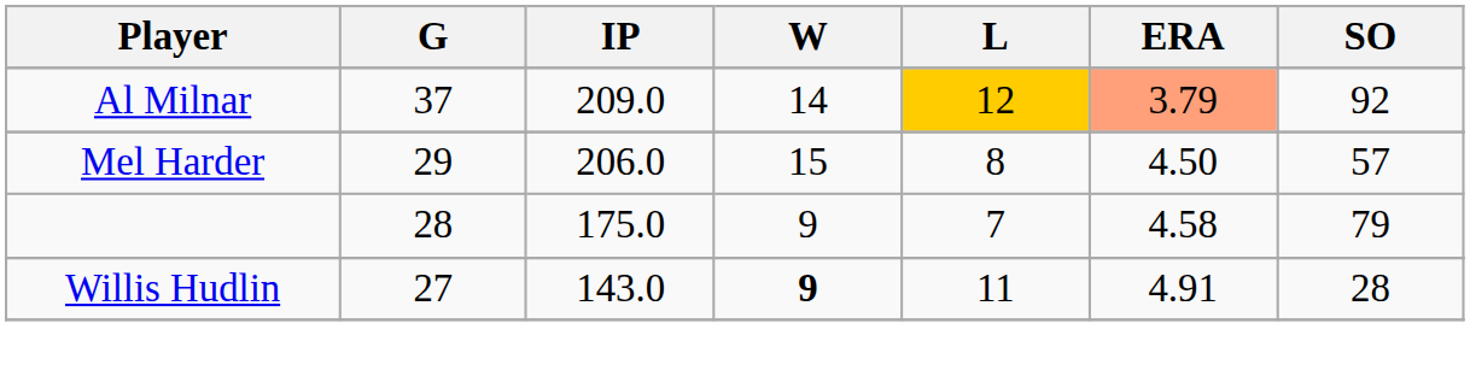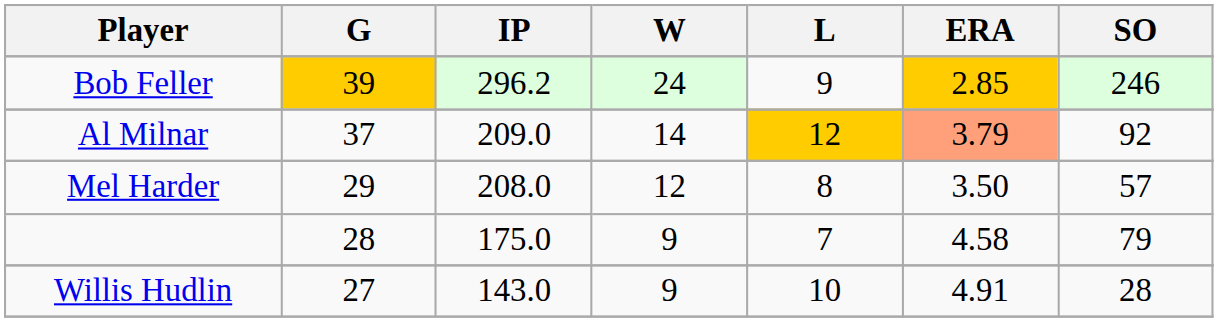+ row: Bob Feller | 39 | 296.2 | 24 | 9 | 2.85 | 246
Mel Harder | IP: 206.0 -> 208.0
Mel Harder | W: 15 -> 12
Mel Harder | ERA: 4.50 -> 3.50
Willis Hudlin | W: bold -> normal
Willis Hudlin | L: 11 -> 10
